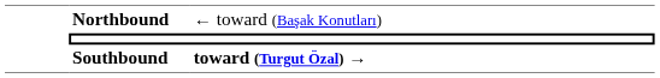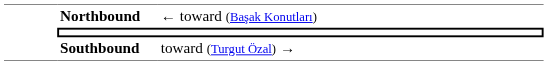Southbound | column 2: bold -> normal
